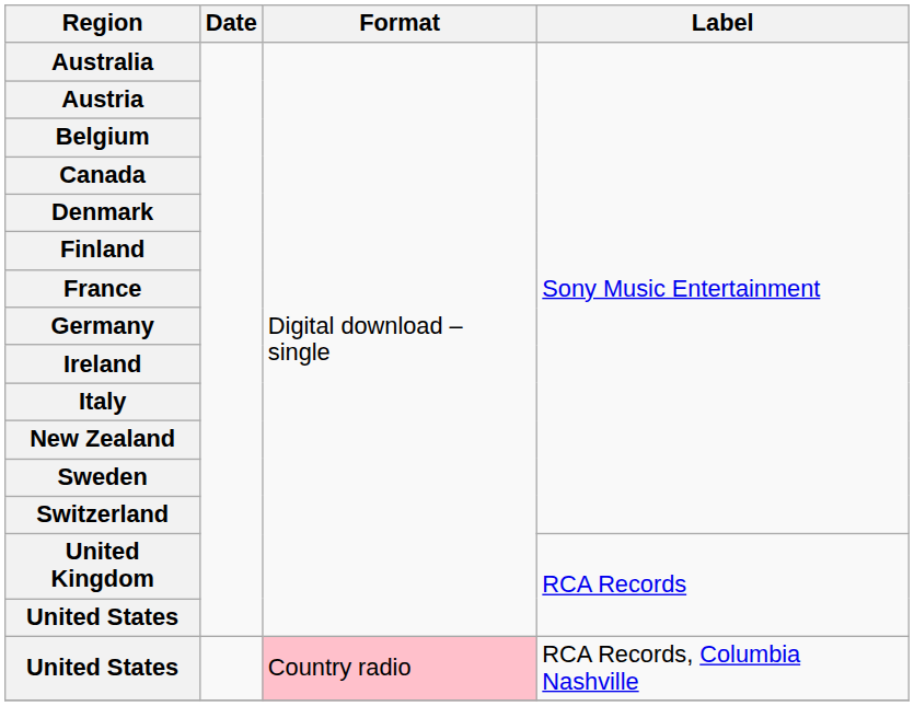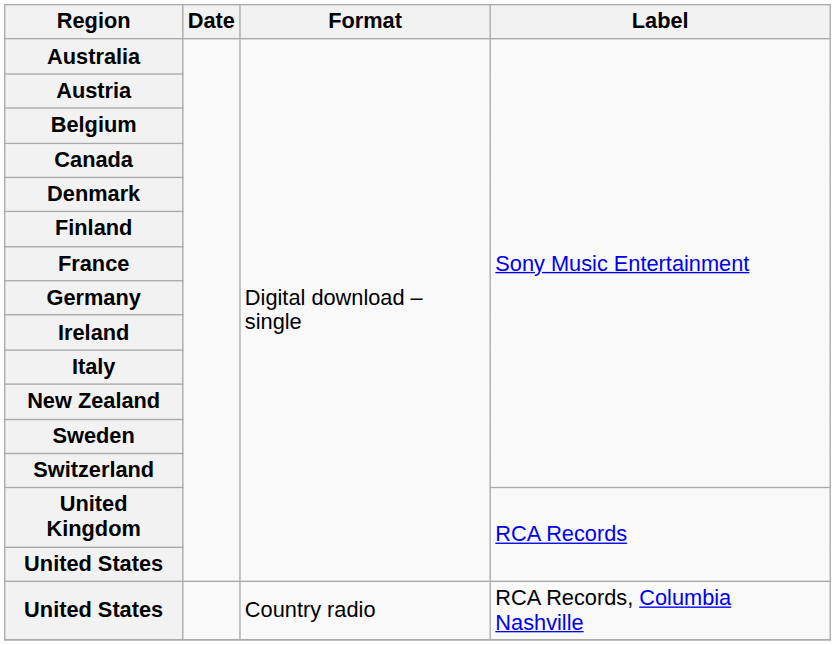United States / RCA Records, Columbia Nashville | Format: pink background -> no background
